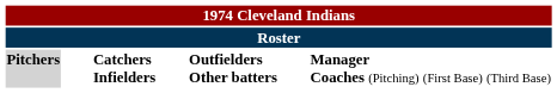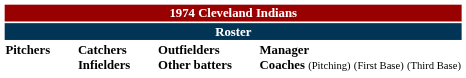Pitchers | column 1: lightgrey background -> no background
